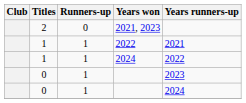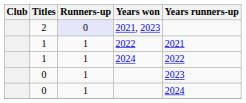2021, 2023 | Runners-up: no background -> lavender background
